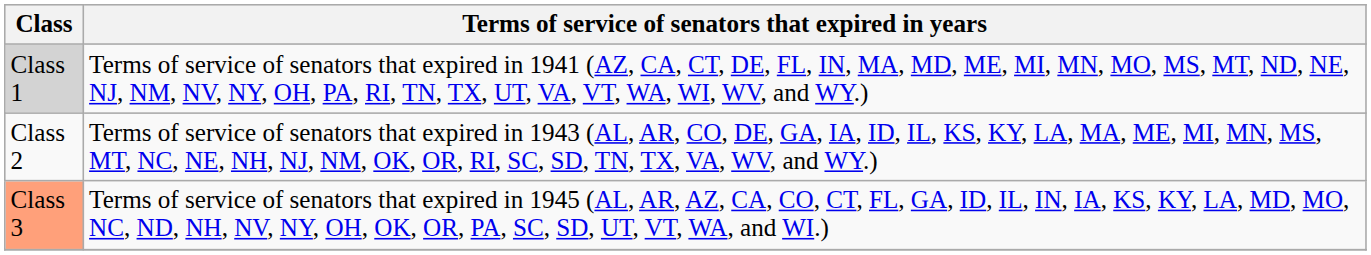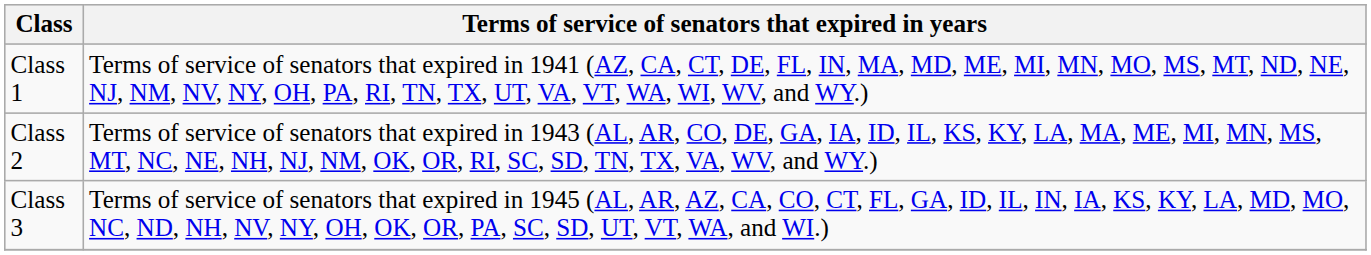Class 1 | Class: lightgrey background -> no background
Class 3 | Class: lightsalmon background -> no background
